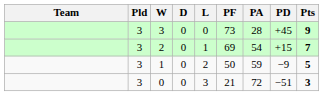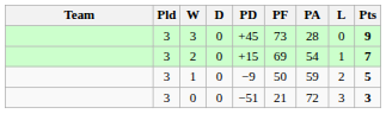columns swapped: L <-> PD
